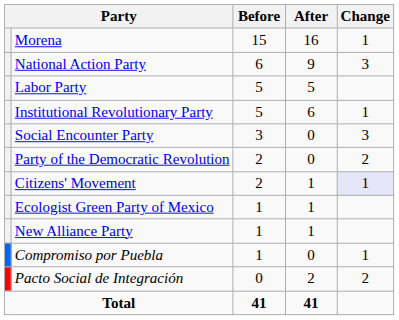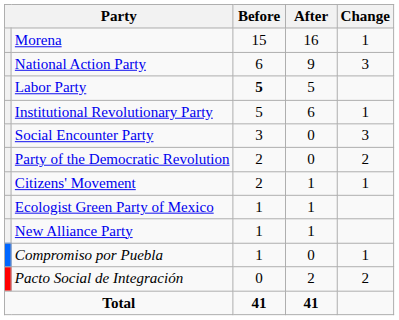Labor Party | Before: normal -> bold
Citizens' Movement | Change: lavender background -> no background
